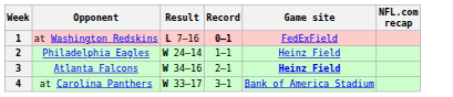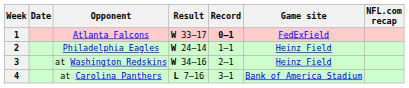+ column: Date
1 | Opponent: at Washington Redskins -> Atlanta Falcons
1 | Result: L 7–16 -> W 33–17
3 | Opponent: Atlanta Falcons -> at Washington Redskins
3 | Game site: bold -> normal
4 | Result: W 33–17 -> L 7–16
